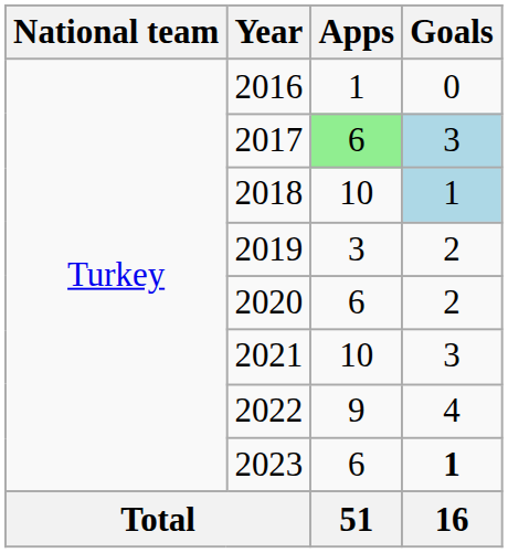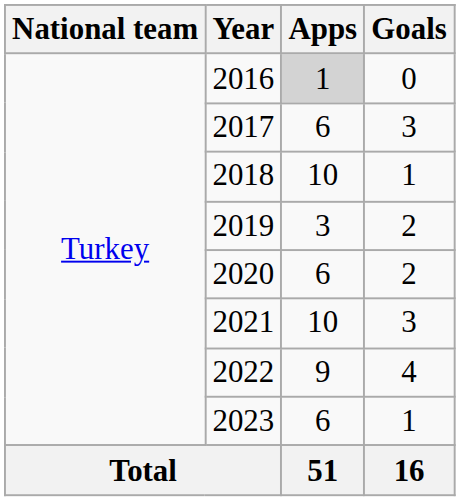2016 | Apps: no background -> lightgrey background
2017 | Apps: lightgreen background -> no background
2017 | Goals: lightblue background -> no background
2018 | Goals: lightblue background -> no background
2023 | Goals: bold -> normal
